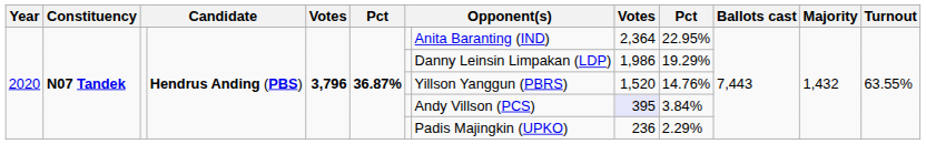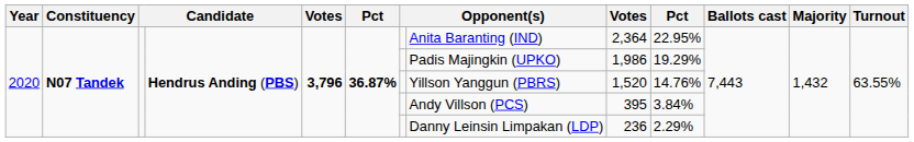row 3 | column 8: Danny Leinsin Limpakan (LDP) -> Padis Majingkin (UPKO)
row 5 | column 9: lavender background -> no background
row 6 | column 8: Padis Majingkin (UPKO) -> Danny Leinsin Limpakan (LDP)
